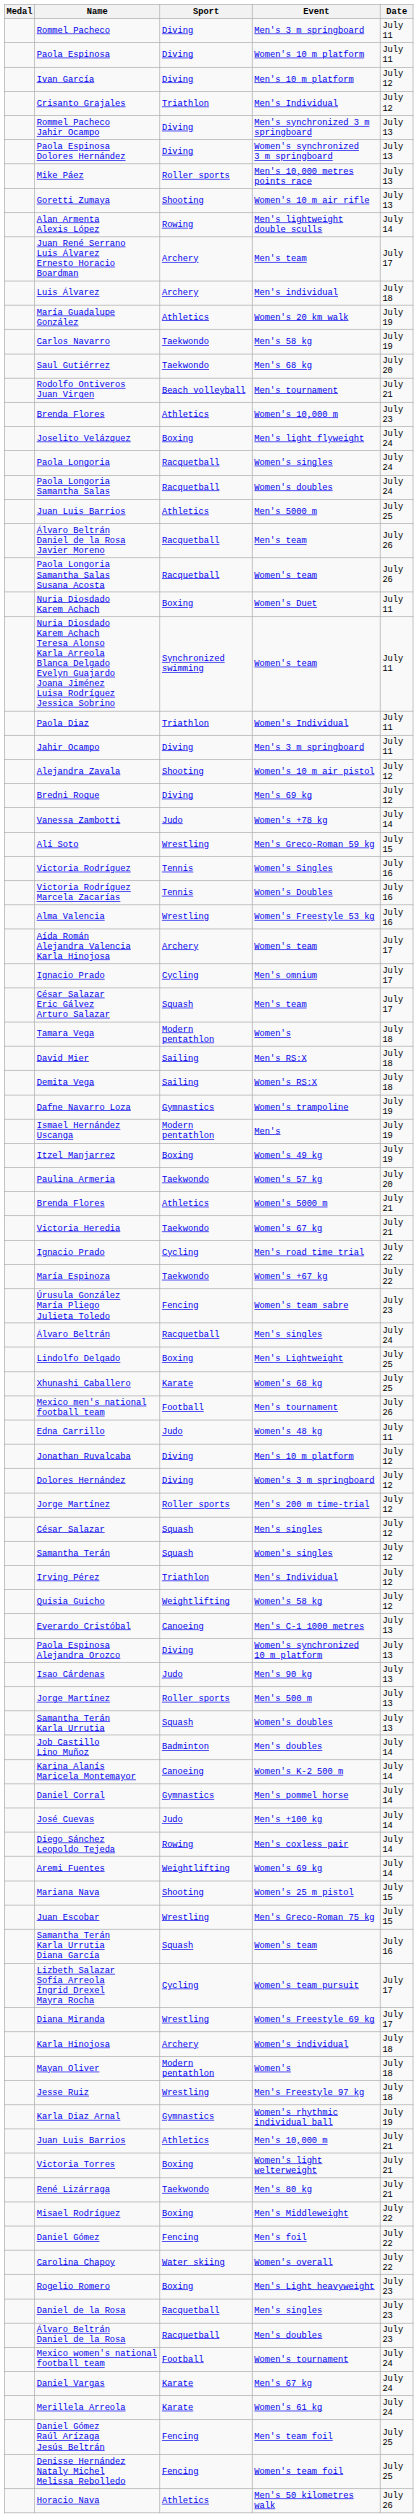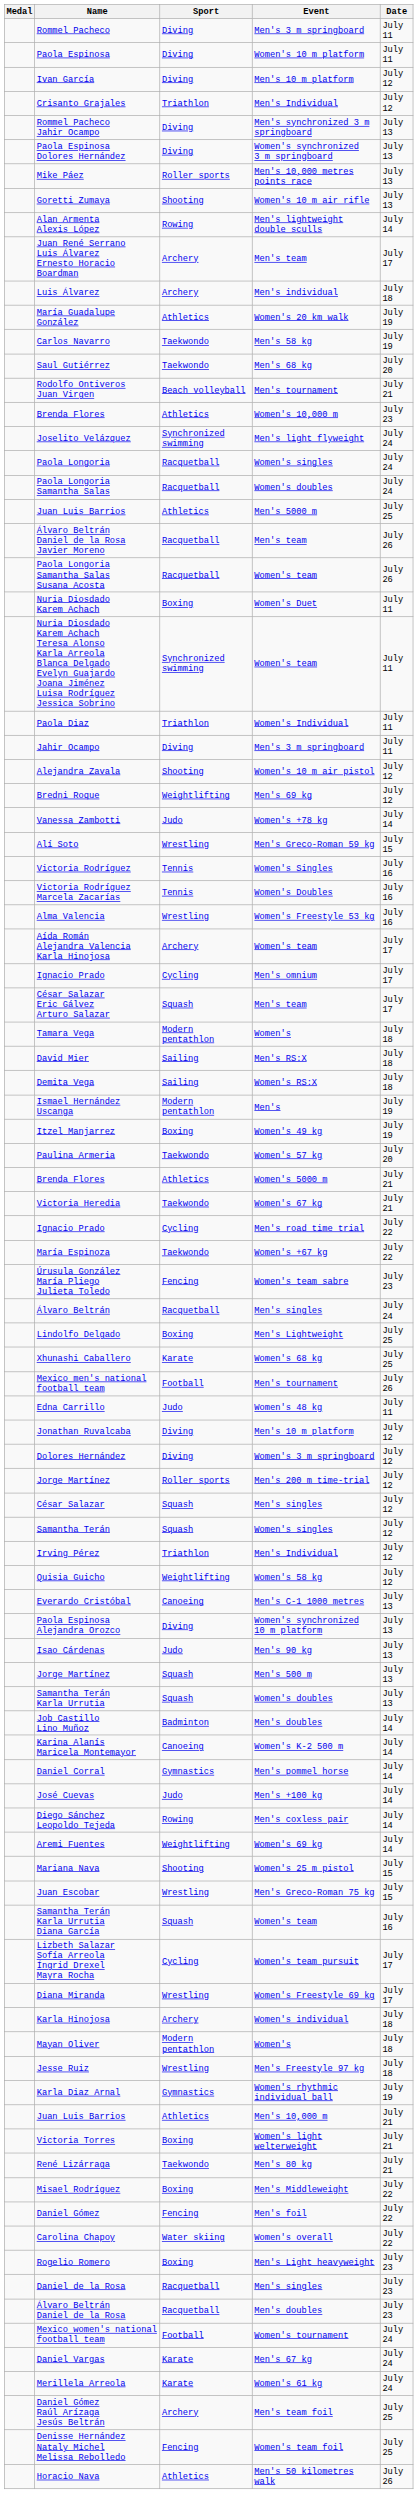Joselito Velázquez | Sport: Boxing -> Synchronized swimming
Bredni Roque | Sport: Diving -> Weightlifting
- row: Dafne Navarro Loza | Gymnastics | Women's trampoline | July 19
Jorge Martínez / Men's 500 m | Sport: Roller sports -> Squash
Daniel Gómez Raúl Arízaga Jesús Beltrán | Sport: Fencing -> Archery
